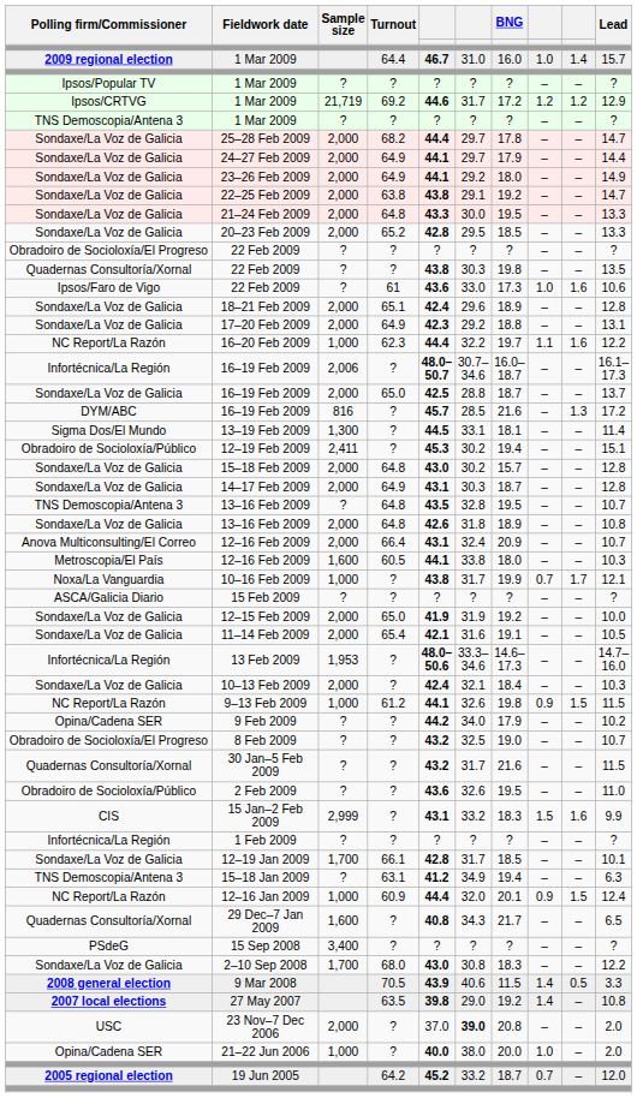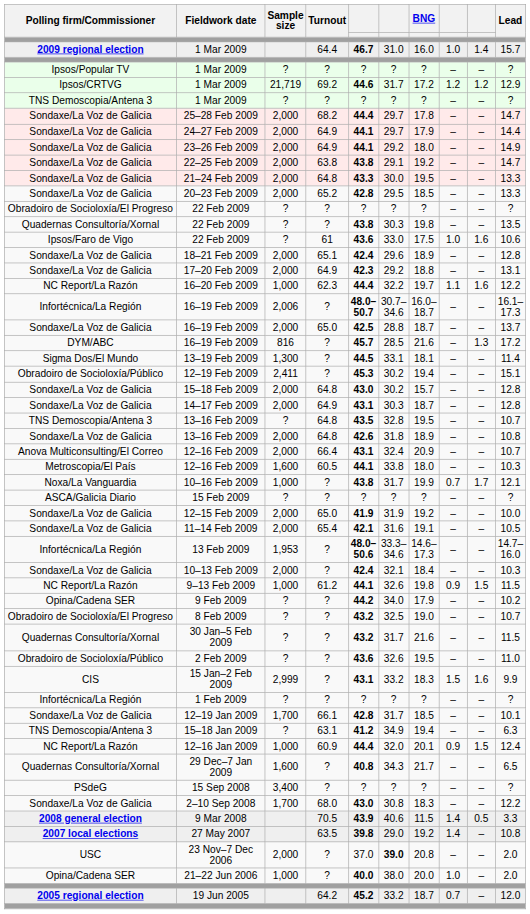Ipsos/Faro de Vigo / 22 Feb 2009 | BNG: 17.3 -> 17.5
